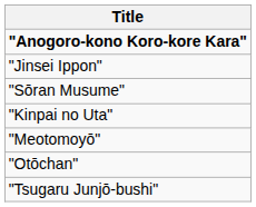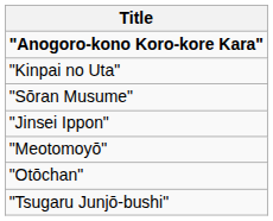row 3 | column 1: "Jinsei Ippon" -> "Kinpai no Uta"
row 5 | column 1: "Kinpai no Uta" -> "Jinsei Ippon"
